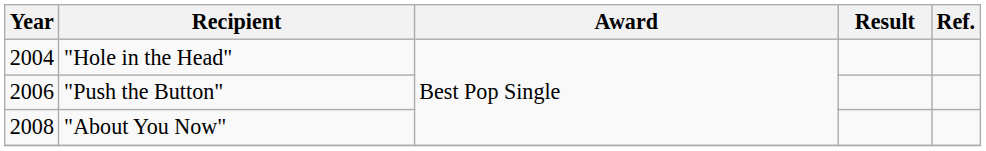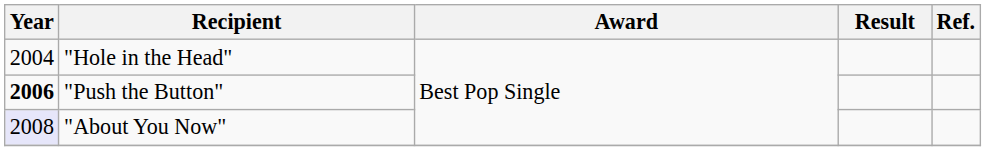"Push the Button" | Year: normal -> bold
"About You Now" | Year: no background -> lavender background
